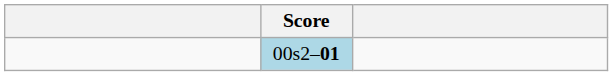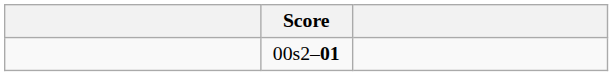row 2 | Score: lightblue background -> no background
